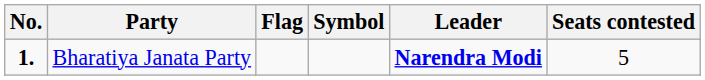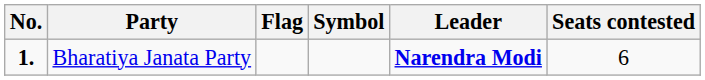Bharatiya Janata Party | Seats contested: 5 -> 6
